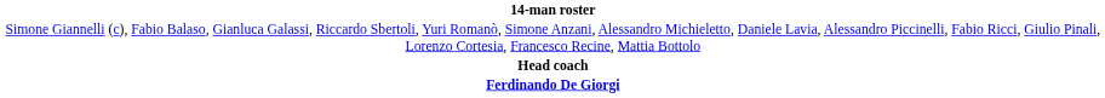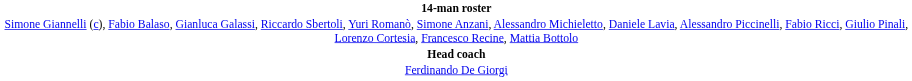row 4 | column 1: bold -> normal
